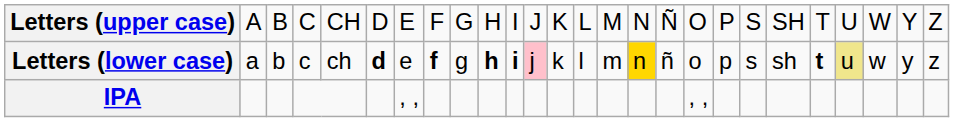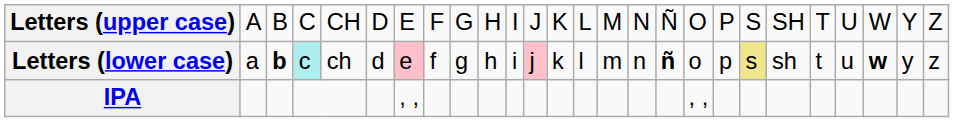Letters (lower case) | column 3: normal -> bold
Letters (lower case) | column 4: no background -> paleturquoise background
Letters (lower case) | column 6: bold -> normal
Letters (lower case) | column 7: no background -> pink background
Letters (lower case) | column 8: bold -> normal
Letters (lower case) | column 10: bold -> normal
Letters (lower case) | column 11: bold -> normal
Letters (lower case) | column 16: gold background -> no background
Letters (lower case) | column 17: normal -> bold
Letters (lower case) | column 20: no background -> khaki background
Letters (lower case) | column 22: bold -> normal
Letters (lower case) | column 23: khaki background -> no background
Letters (lower case) | column 24: normal -> bold
